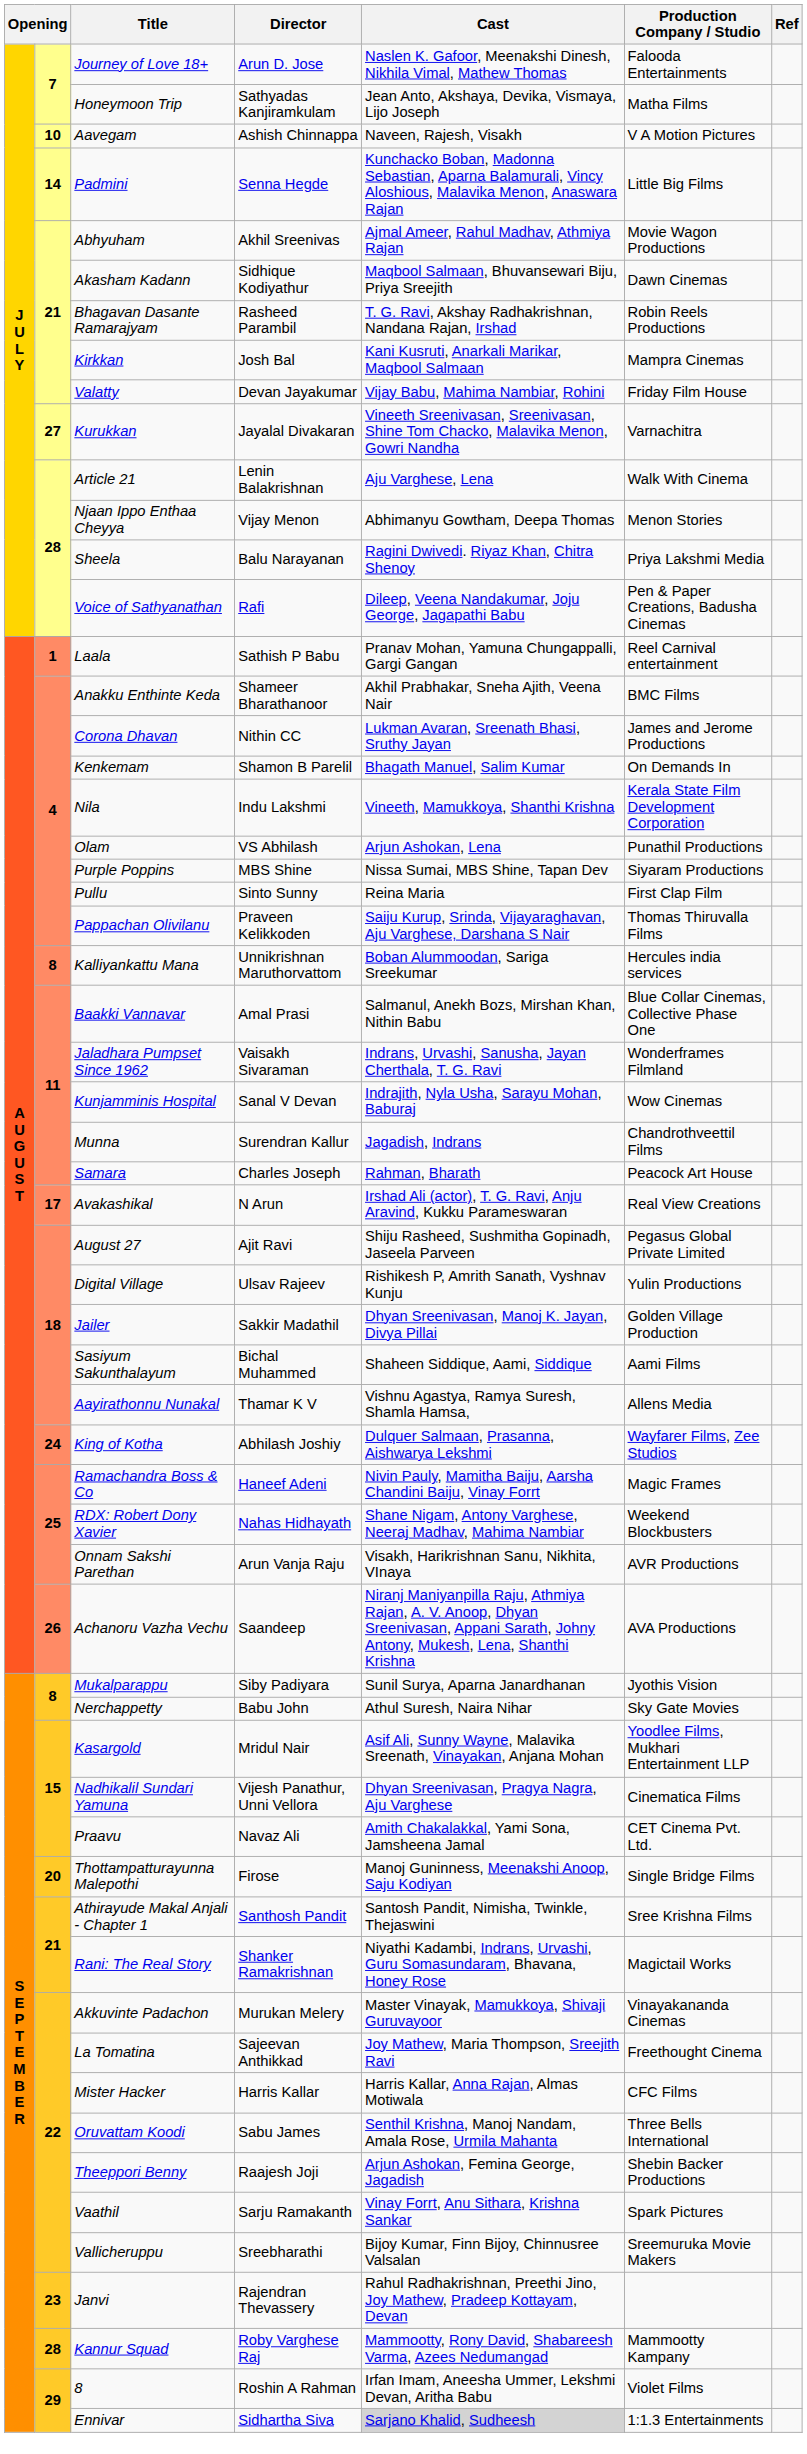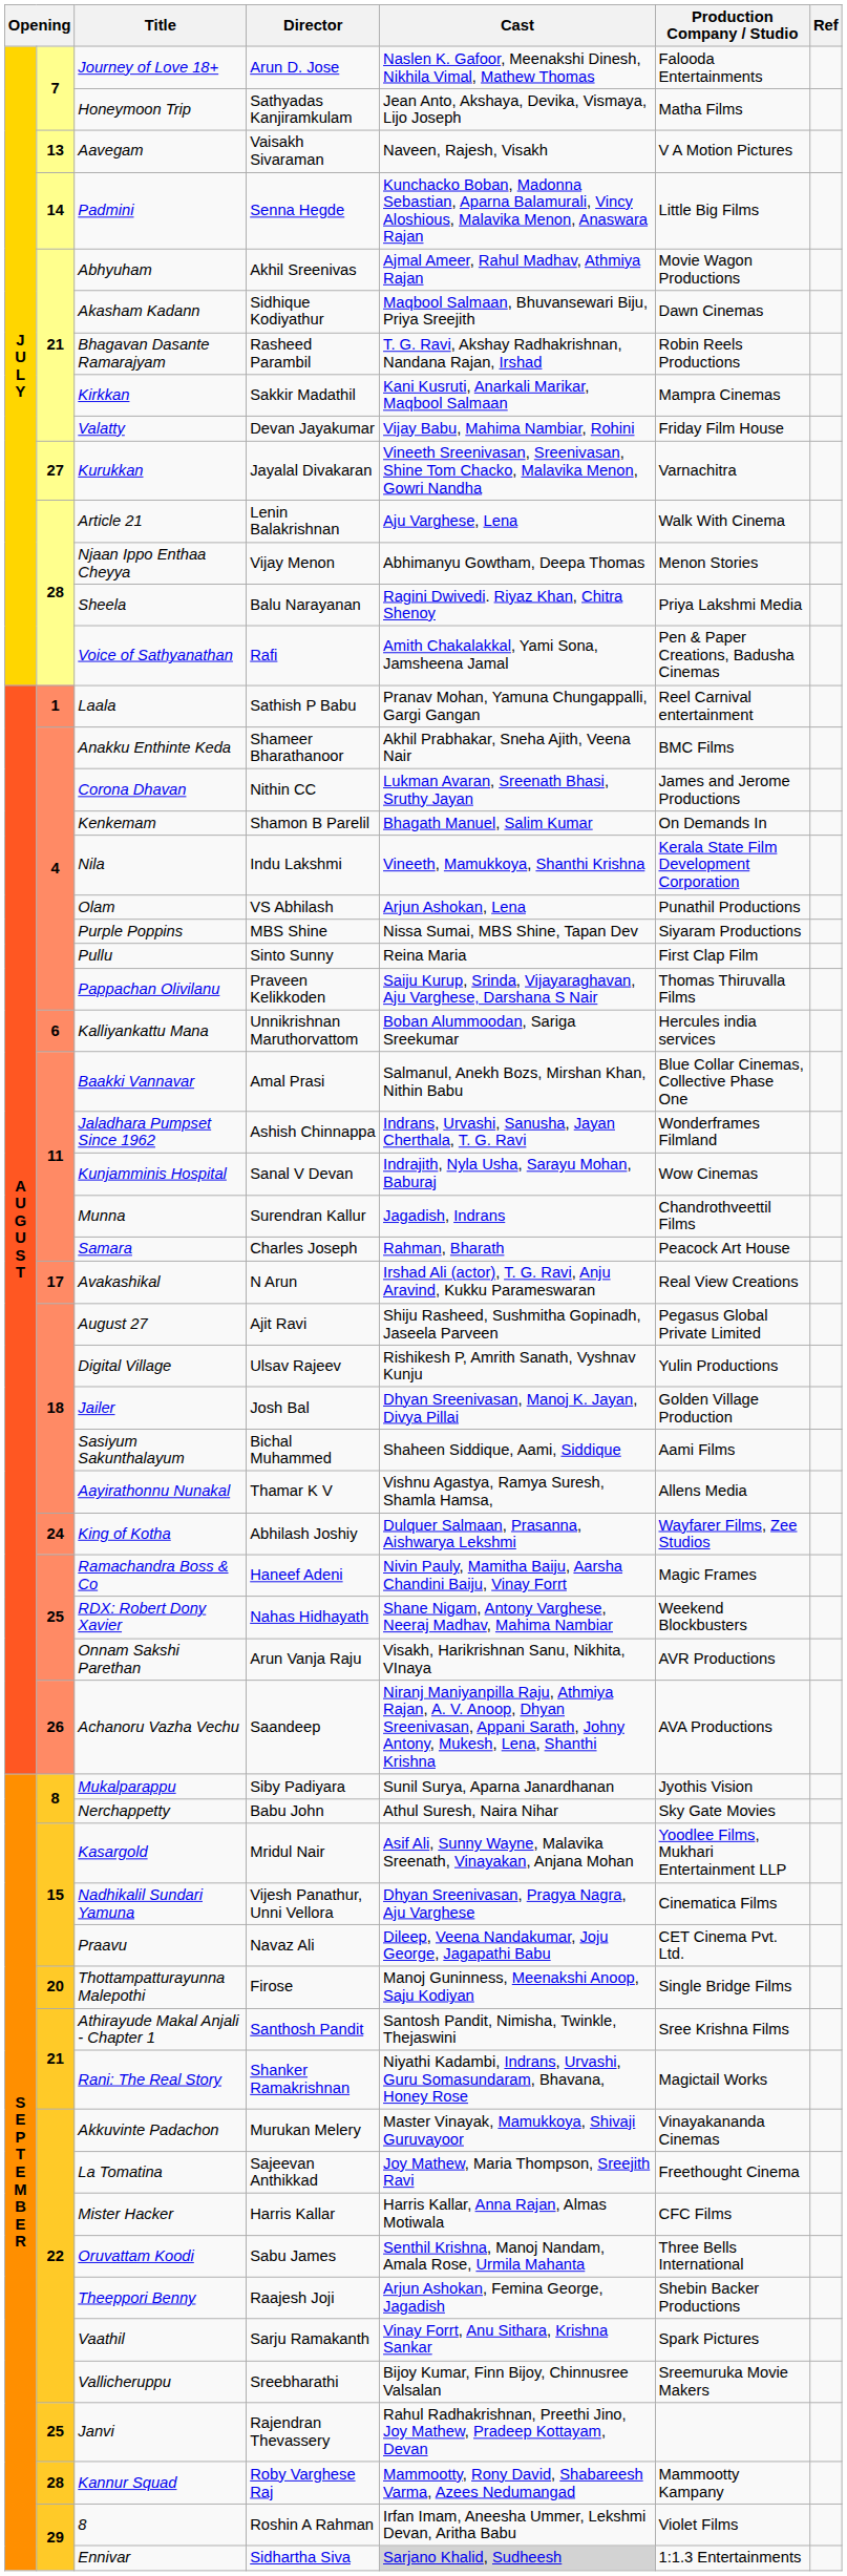Aavegam | column 2: 10 -> 13
Aavegam | Director: Ashish Chinnappa -> Vaisakh Sivaraman
Kirkkan | Director: Josh Bal -> Sakkir Madathil
Voice of Sathyanathan | Cast: Dileep, Veena Nandakumar, Joju George, Jagapathi Babu -> Amith Chakalakkal, Yami Sona, Jamsheena Jamal
Kalliyankattu Mana | column 2: 8 -> 6
Jaladhara Pumpset Since 1962 | Director: Vaisakh Sivaraman -> Ashish Chinnappa
Jailer | Director: Sakkir Madathil -> Josh Bal
Praavu | Cast: Amith Chakalakkal, Yami Sona, Jamsheena Jamal -> Dileep, Veena Nandakumar, Joju George, Jagapathi Babu
Janvi | column 2: 23 -> 25
